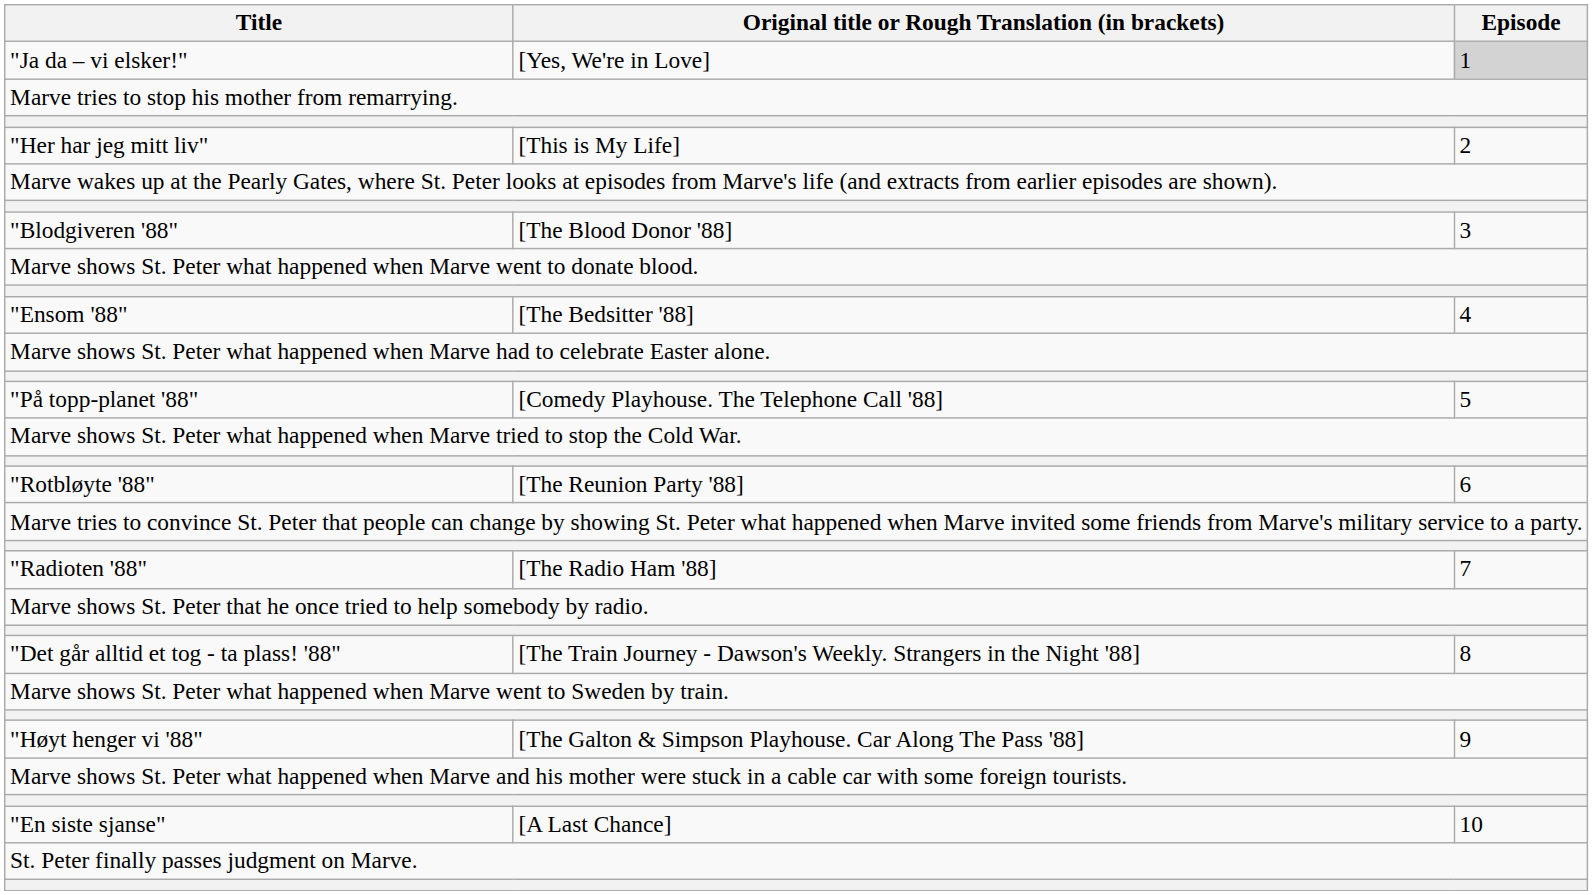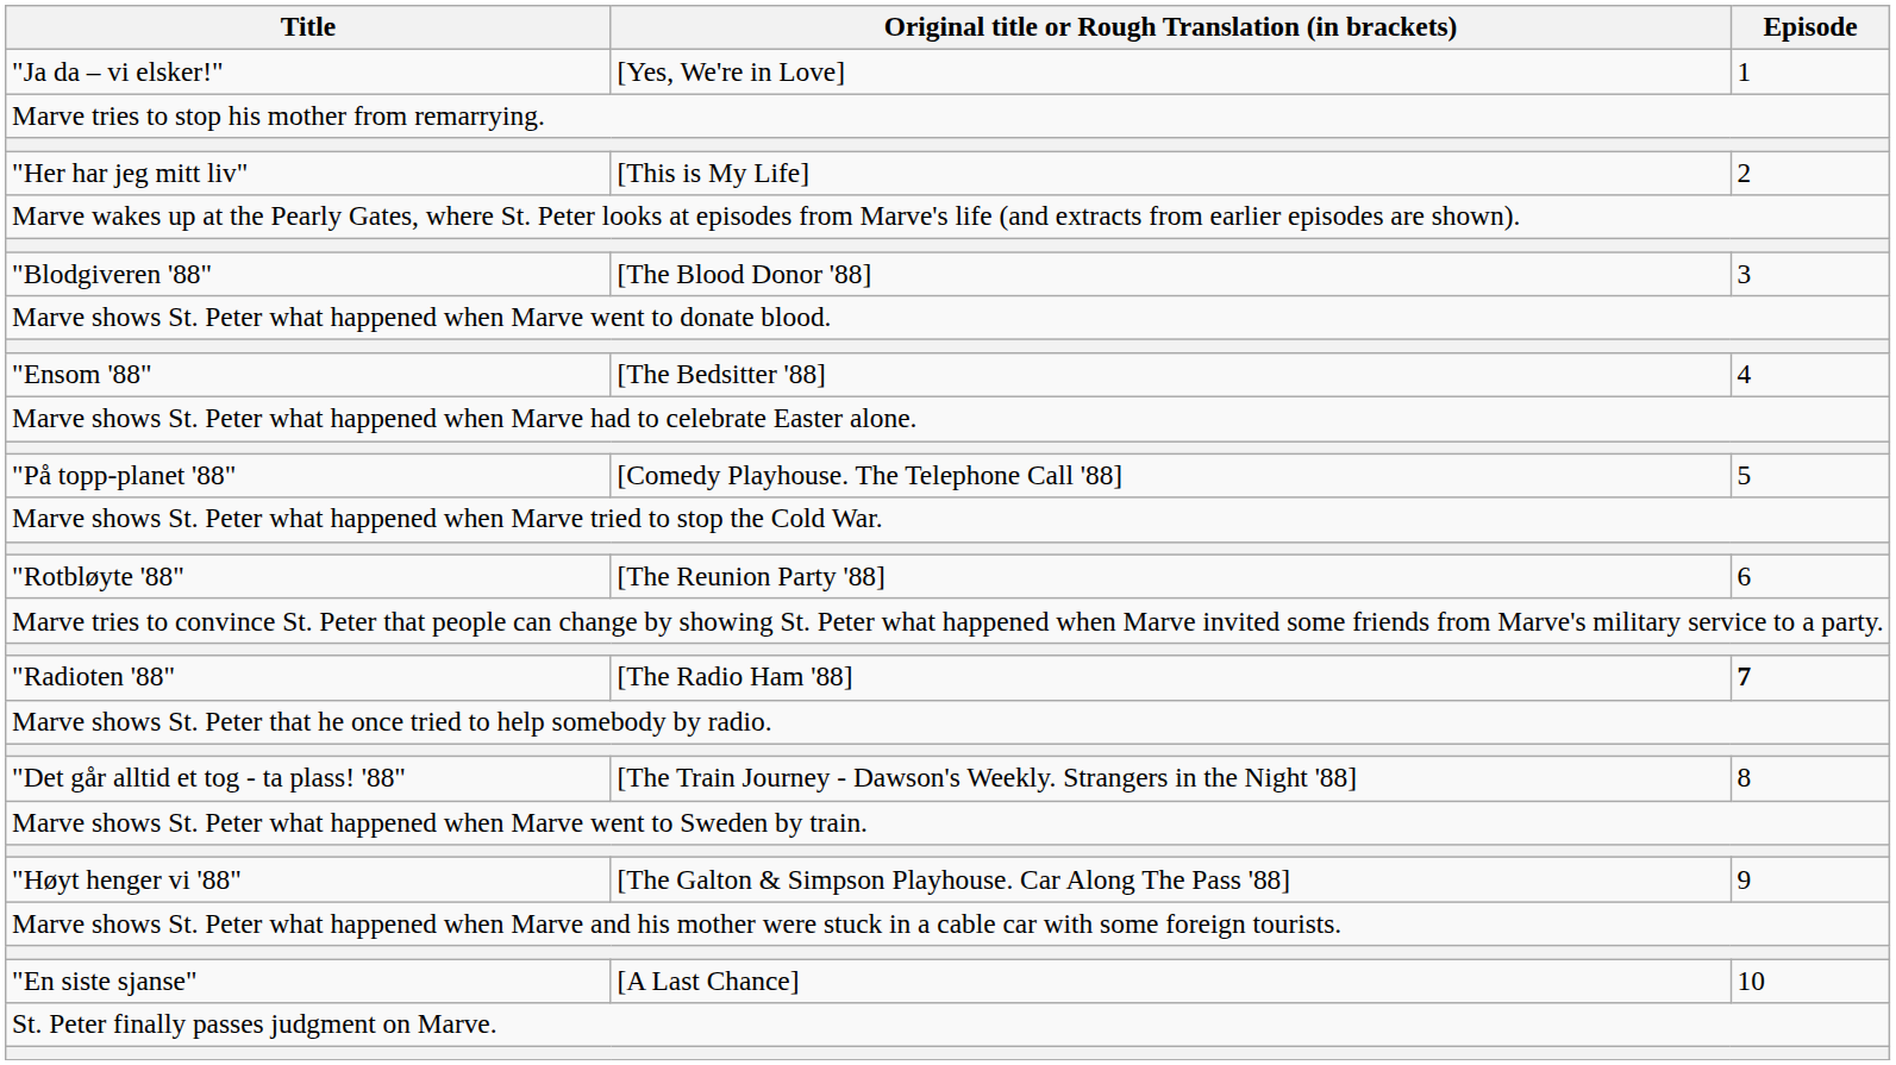"Ja da – vi elsker!" | Episode: lightgrey background -> no background
"Radioten '88" | Episode: normal -> bold
